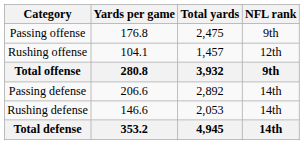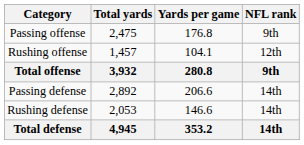columns swapped: Total yards <-> Yards per game
